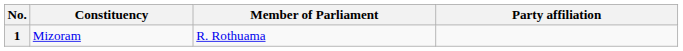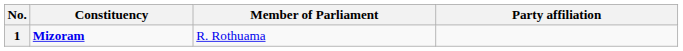1 | Constituency: normal -> bold
